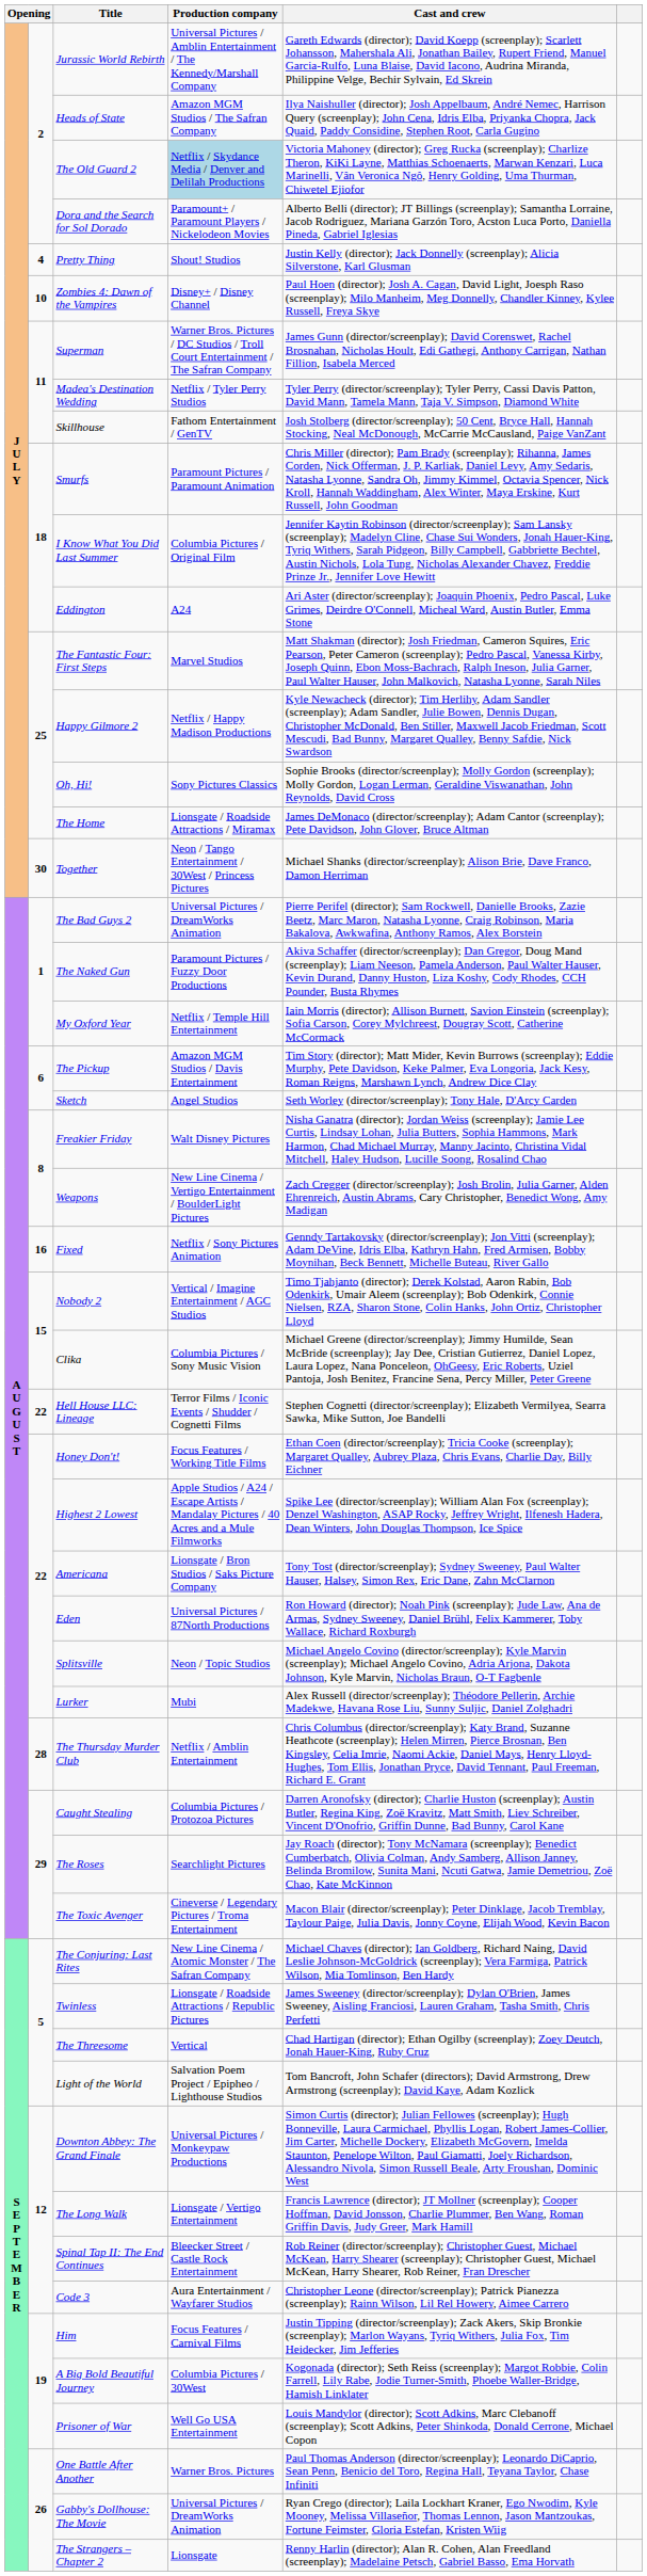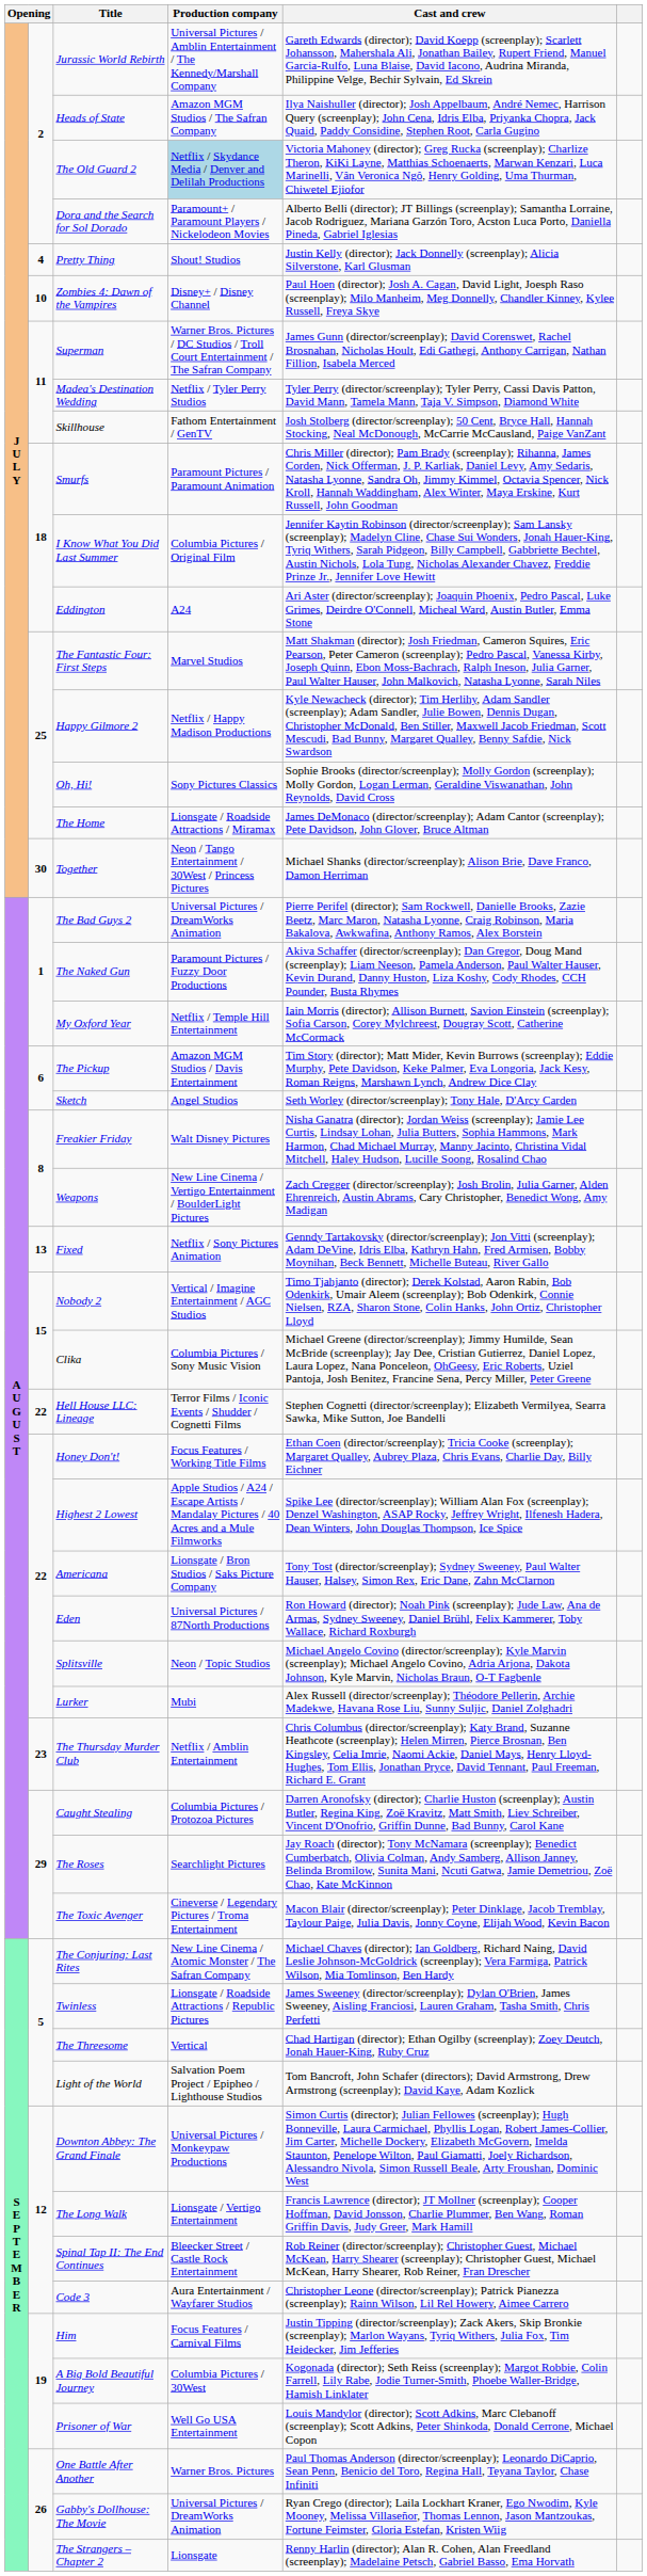Fixed | column 2: 16 -> 13
The Thursday Murder Club | column 2: 28 -> 23
